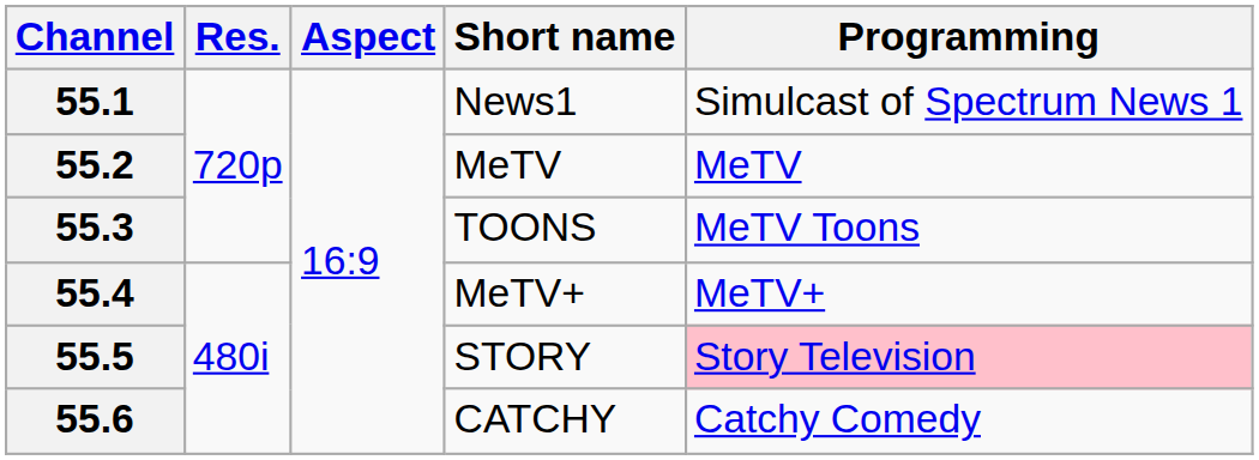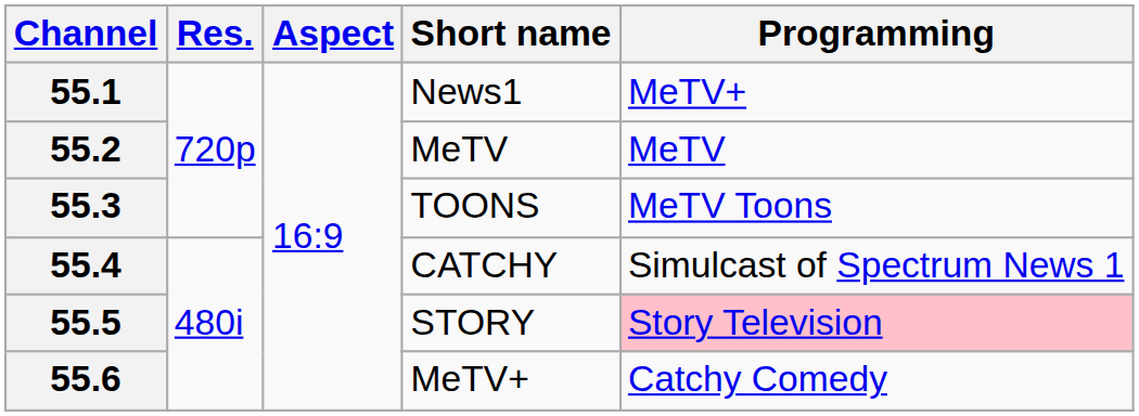55.1 | Programming: Simulcast of Spectrum News 1 -> MeTV+
55.4 | Short name: MeTV+ -> CATCHY
55.4 | Programming: MeTV+ -> Simulcast of Spectrum News 1
55.6 | Short name: CATCHY -> MeTV+
